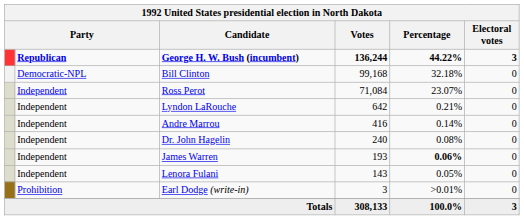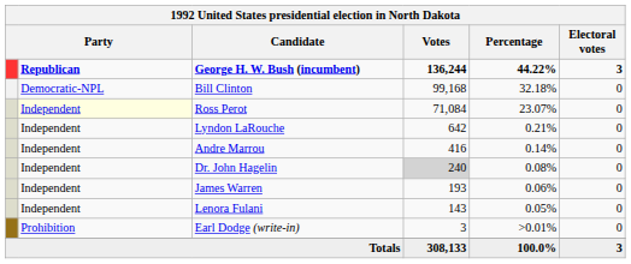Ross Perot | column 2: no background -> lightyellow background
Dr. John Hagelin | Votes: no background -> lightgrey background
James Warren | Percentage: bold -> normal
